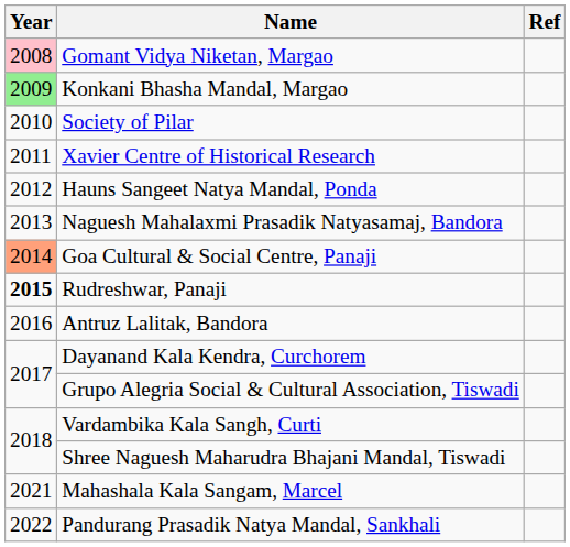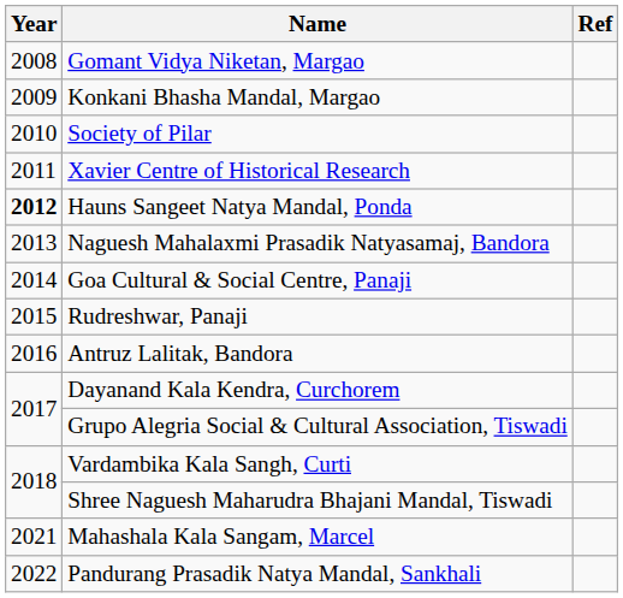Gomant Vidya Niketan, Margao | Year: pink background -> no background
Konkani Bhasha Mandal, Margao | Year: lightgreen background -> no background
Hauns Sangeet Natya Mandal, Ponda | Year: normal -> bold
Goa Cultural & Social Centre, Panaji | Year: lightsalmon background -> no background
Rudreshwar, Panaji | Year: bold -> normal
